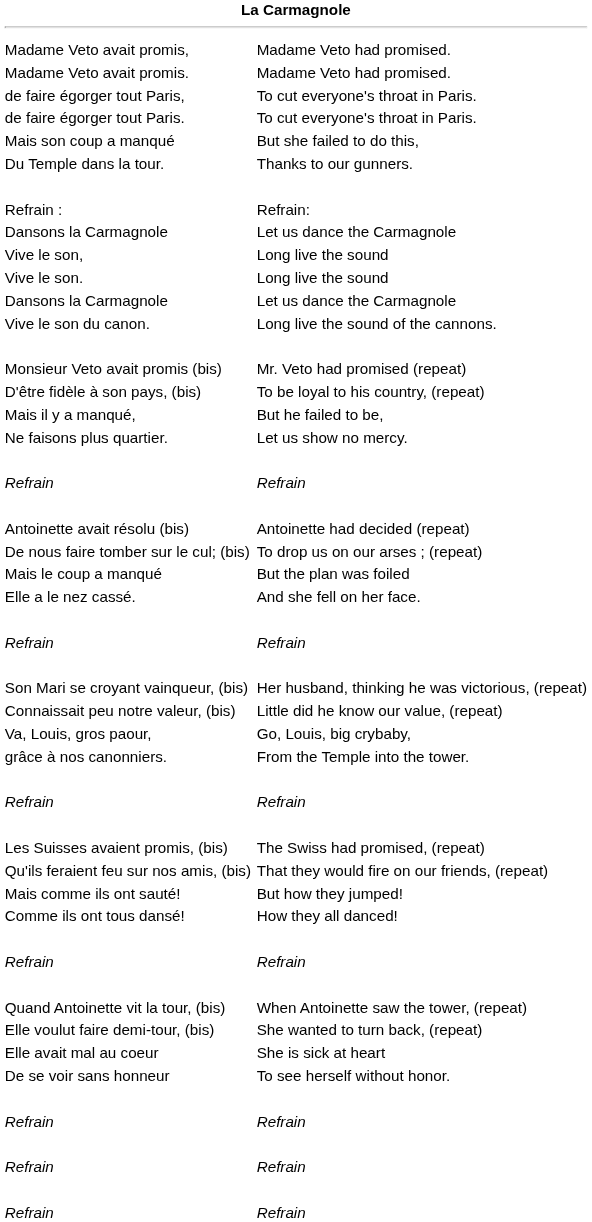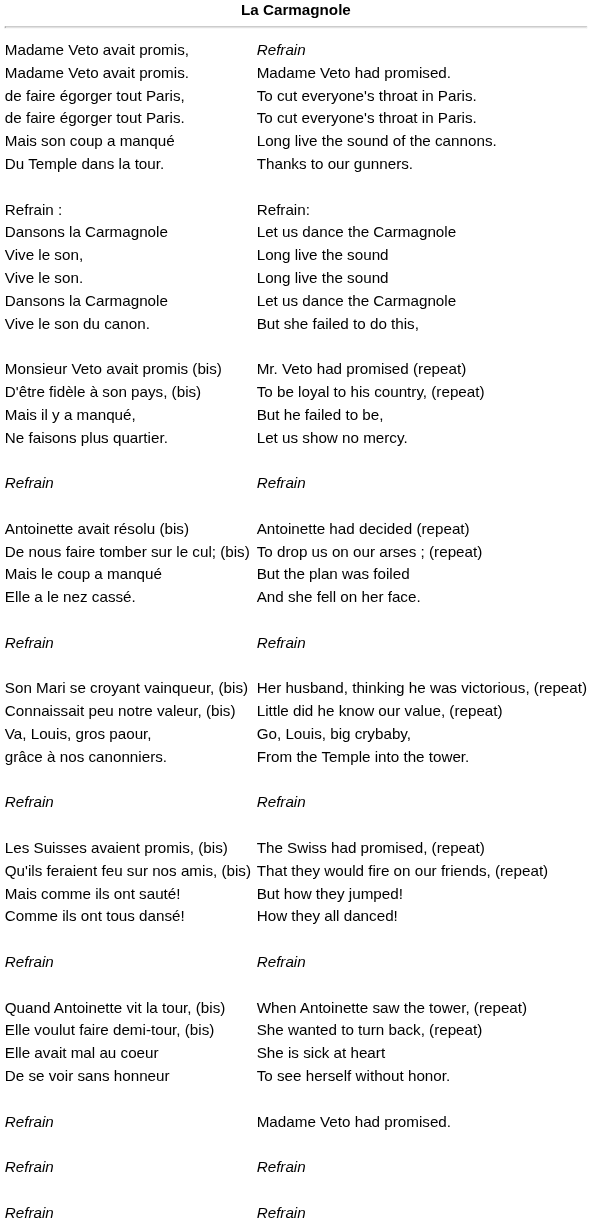row 2 | column 2: Madame Veto had promised. -> Refrain
row 6 | column 2: But she failed to do this, -> Long live the sound of the cannons.
row 13 | column 2: Long live the sound of the cannons. -> But she failed to do this,
row 38 | column 2: Refrain -> Madame Veto had promised.
